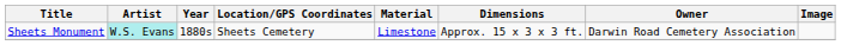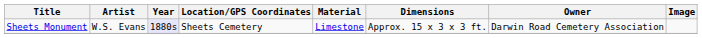Sheets Monument | Artist: paleturquoise background -> no background
Sheets Monument | Year: no background -> lavender background
